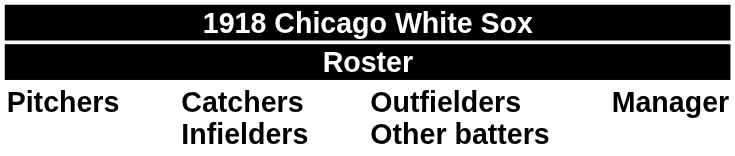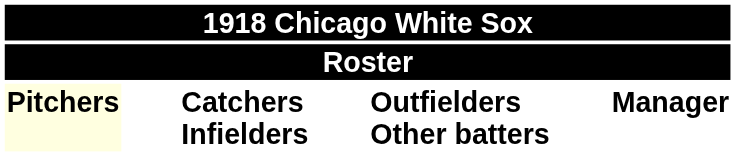Pitchers | column 1: no background -> lightyellow background
